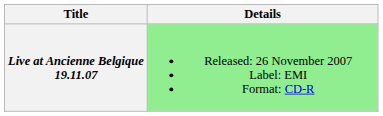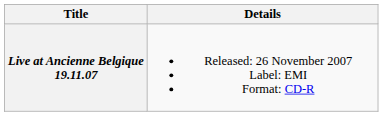Live at Ancienne Belgique 19.11.07 | Details: lightgreen background -> no background
